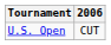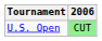U.S. Open | 2006: no background -> lightgreen background
